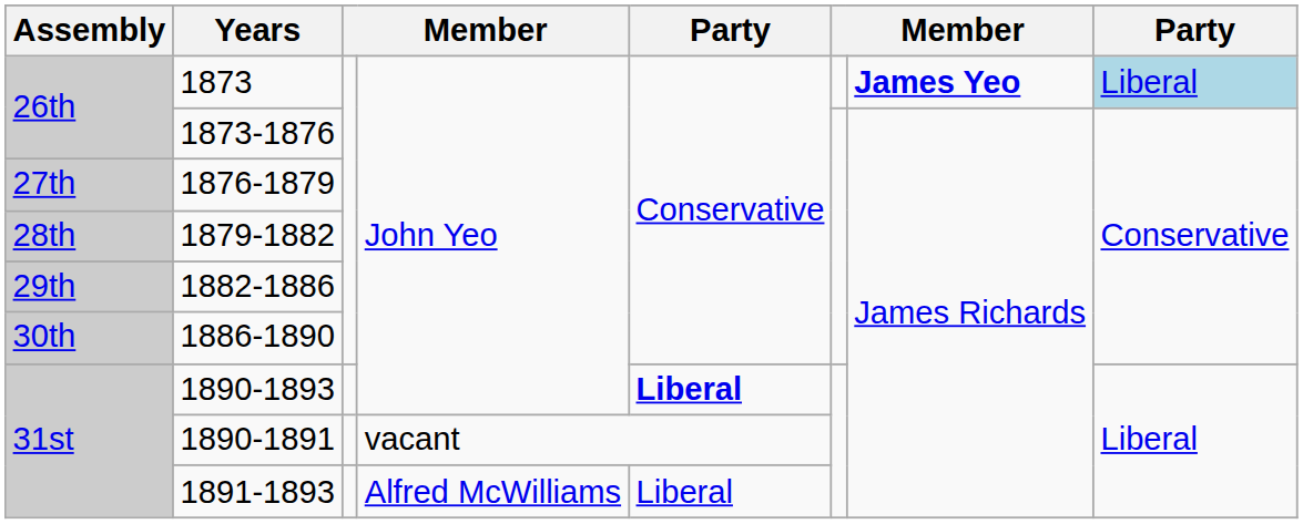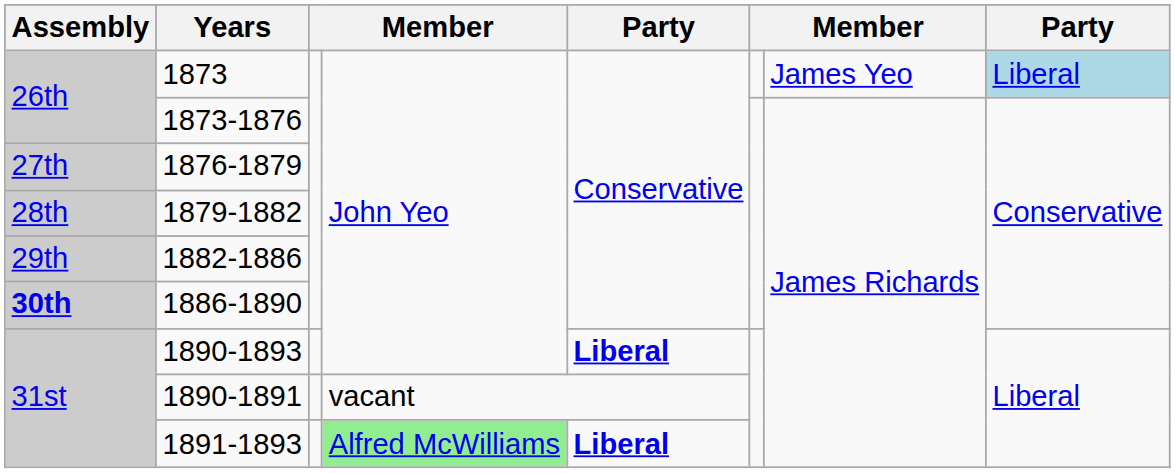1873 | column 7: bold -> normal
1886-1890 | Assembly: normal -> bold
1891-1893 | column 4: no background -> lightgreen background
1891-1893 | column 5: normal -> bold
